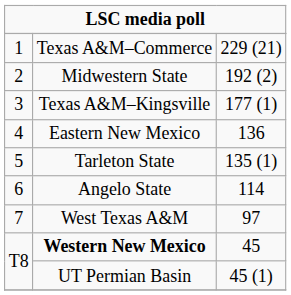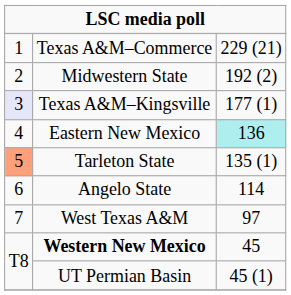Texas A&M–Kingsville | column 1: no background -> lavender background
Eastern New Mexico | column 3: no background -> paleturquoise background
Tarleton State | column 1: no background -> lightsalmon background
